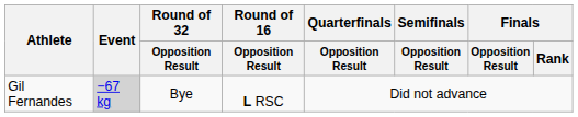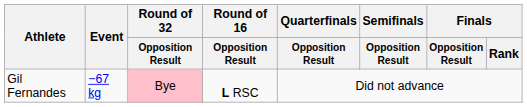Gil Fernandes | Event: lightgrey background -> no background
Gil Fernandes | Round of 32 / Opposition Result: no background -> pink background
